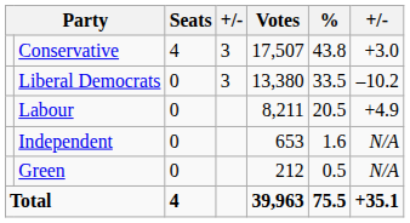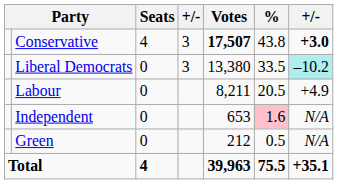Conservative | Votes: normal -> bold
Conservative | column 7: normal -> bold
Liberal Democrats | column 7: no background -> paleturquoise background
Independent | %: no background -> pink background
